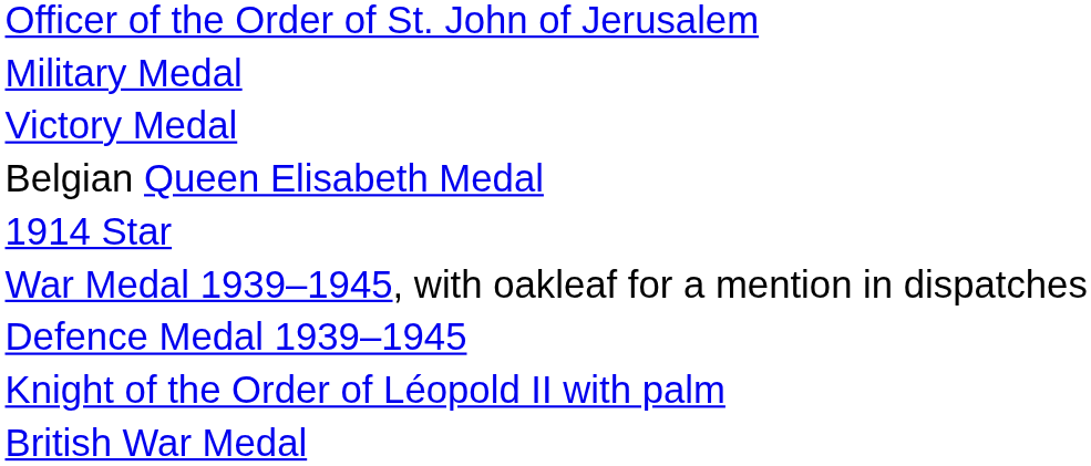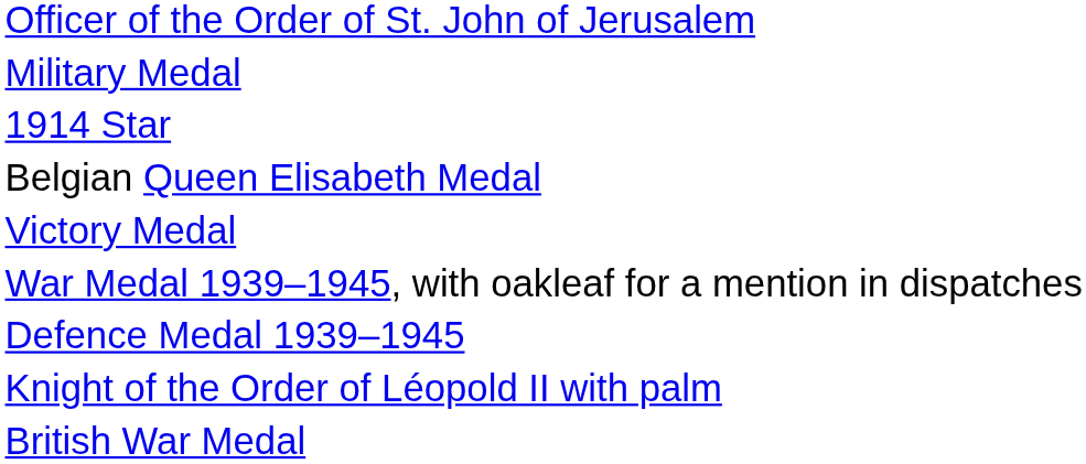row 3 | column 1: Victory Medal -> 1914 Star
row 5 | column 1: 1914 Star -> Victory Medal
